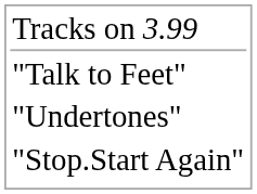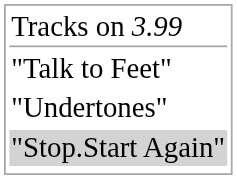row 4 | column 1: no background -> lightgrey background
